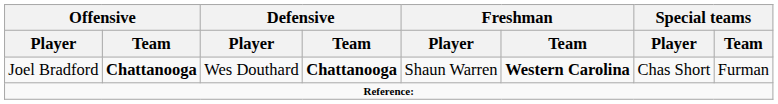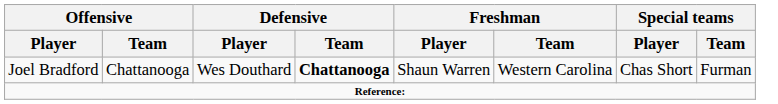Joel Bradford | Offensive / Team: bold -> normal
Joel Bradford | Freshman / Team: bold -> normal
